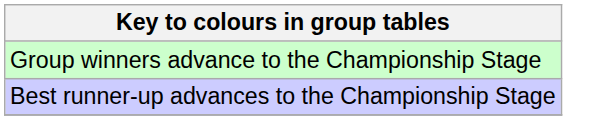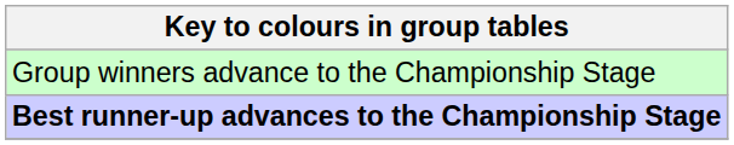row 3 | column 1: normal -> bold
